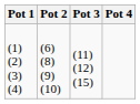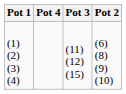columns swapped: Pot 2 <-> Pot 4
